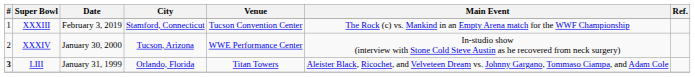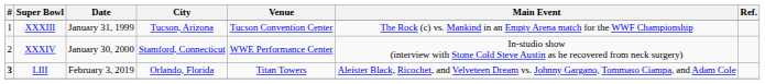XXXIII | Date: February 3, 2019 -> January 31, 1999
XXXIII | City: Stamford, Connecticut -> Tucson, Arizona
XXXIV | City: Tucson, Arizona -> Stamford, Connecticut
LIII | Date: January 31, 1999 -> February 3, 2019
